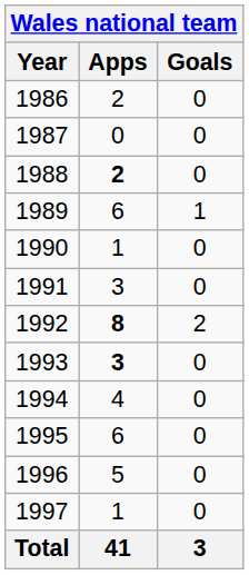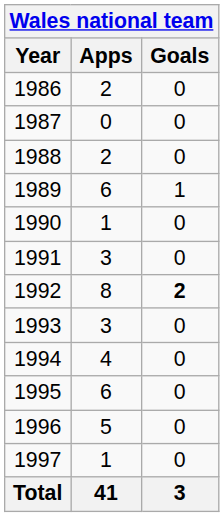1988 | Apps: bold -> normal
1992 | Apps: bold -> normal
1992 | Goals: normal -> bold
1993 | Apps: bold -> normal
